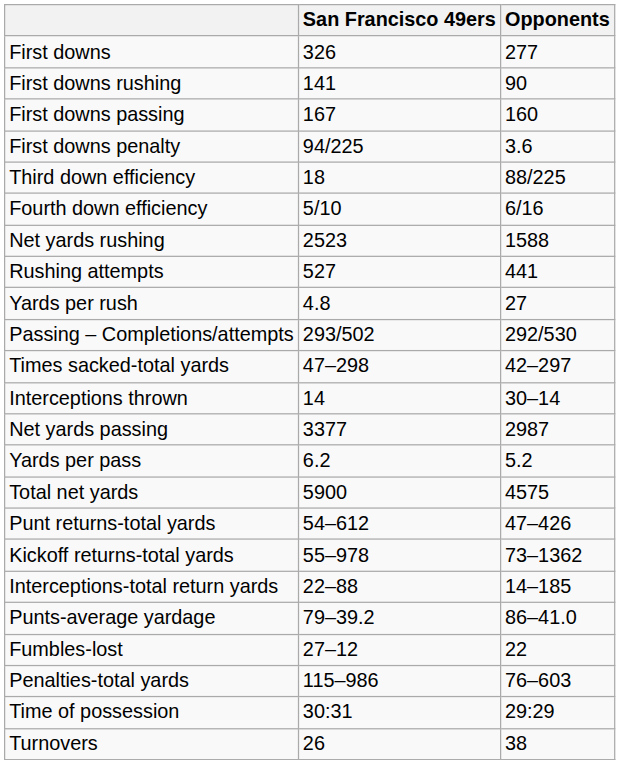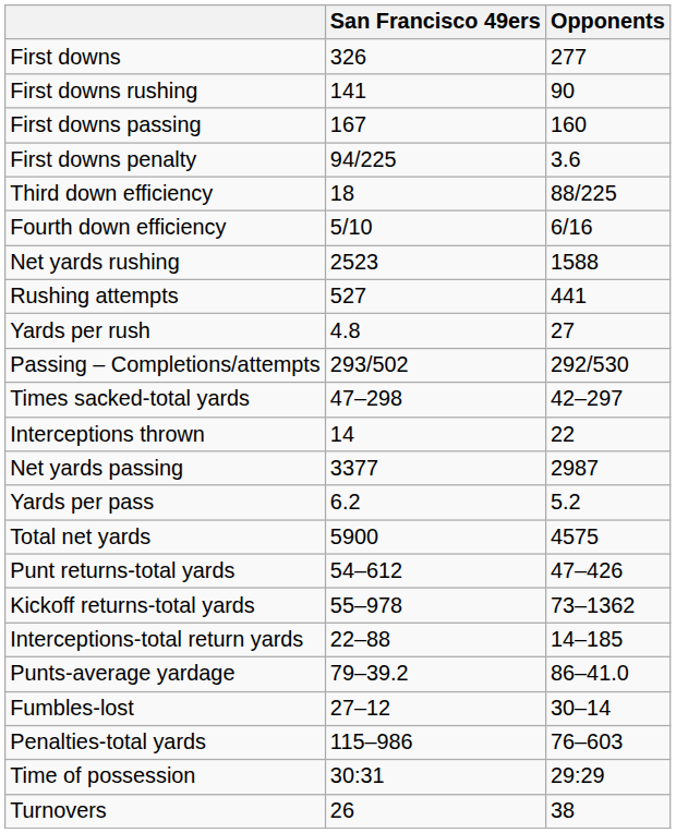Interceptions thrown | Opponents: 30–14 -> 22
Fumbles-lost | Opponents: 22 -> 30–14
